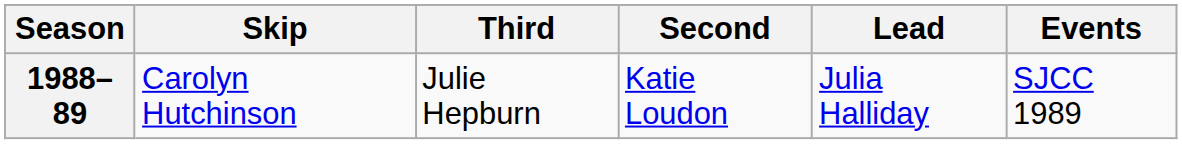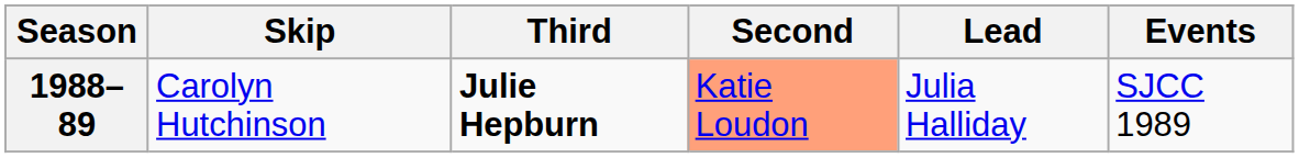1988–89 | Third: normal -> bold
1988–89 | Second: no background -> lightsalmon background
